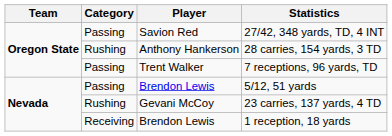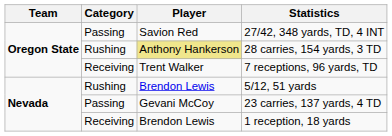28 carries, 154 yards, 3 TD | Player: no background -> khaki background
7 receptions, 96 yards, TD | Category: Passing -> Receiving
5/12, 51 yards | Category: Passing -> Rushing
23 carries, 137 yards, 4 TD | Category: Rushing -> Passing
